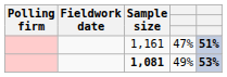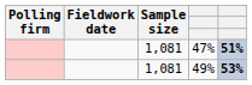47% | Sample size: 1,161 -> 1,081
49% | Sample size: bold -> normal
